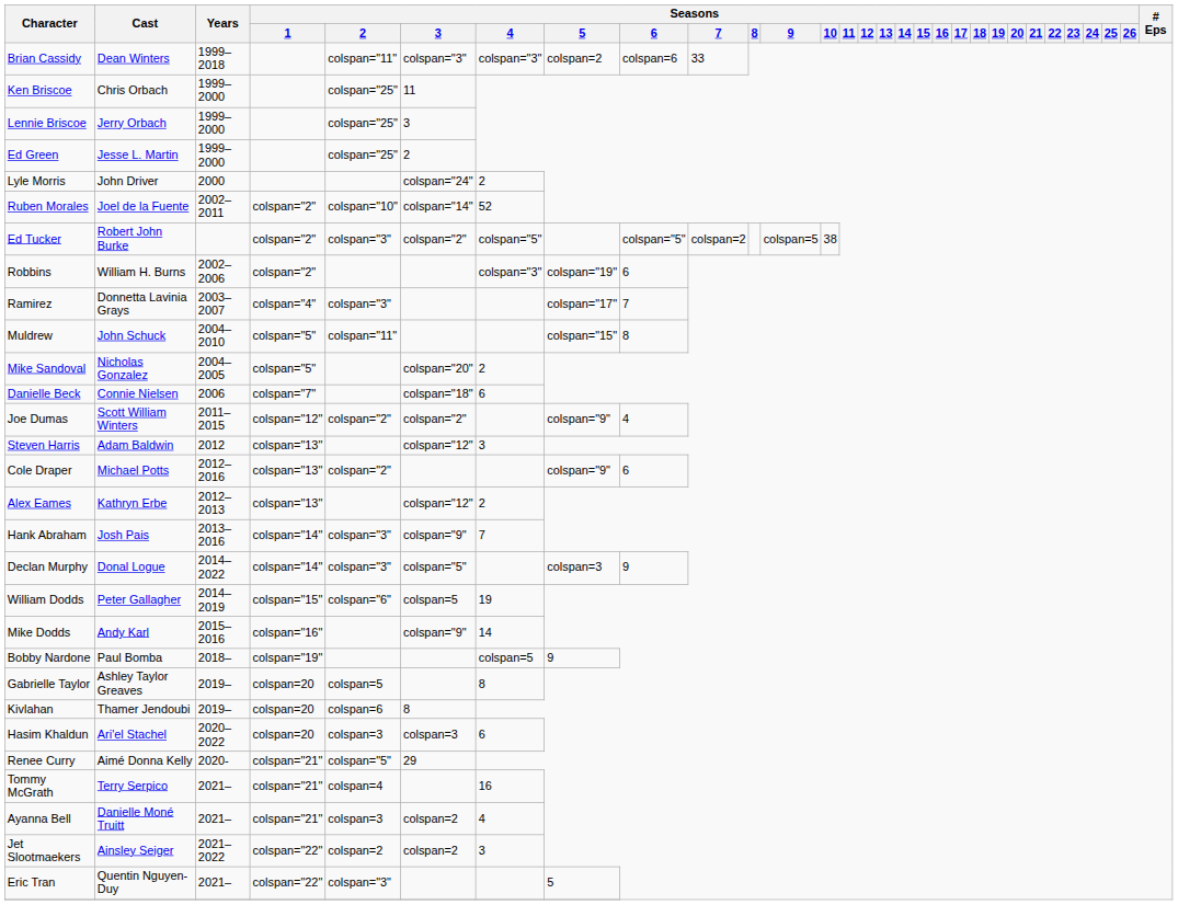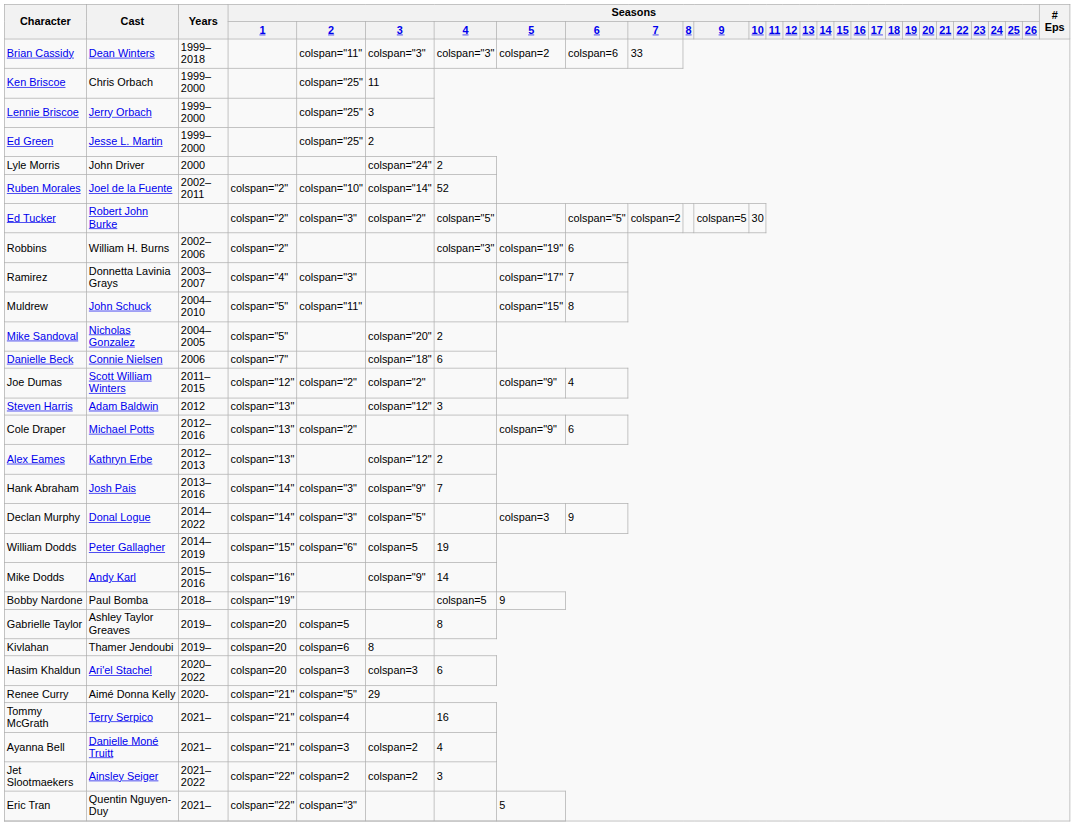Ed Tucker | Seasons / 10: 38 -> 30
